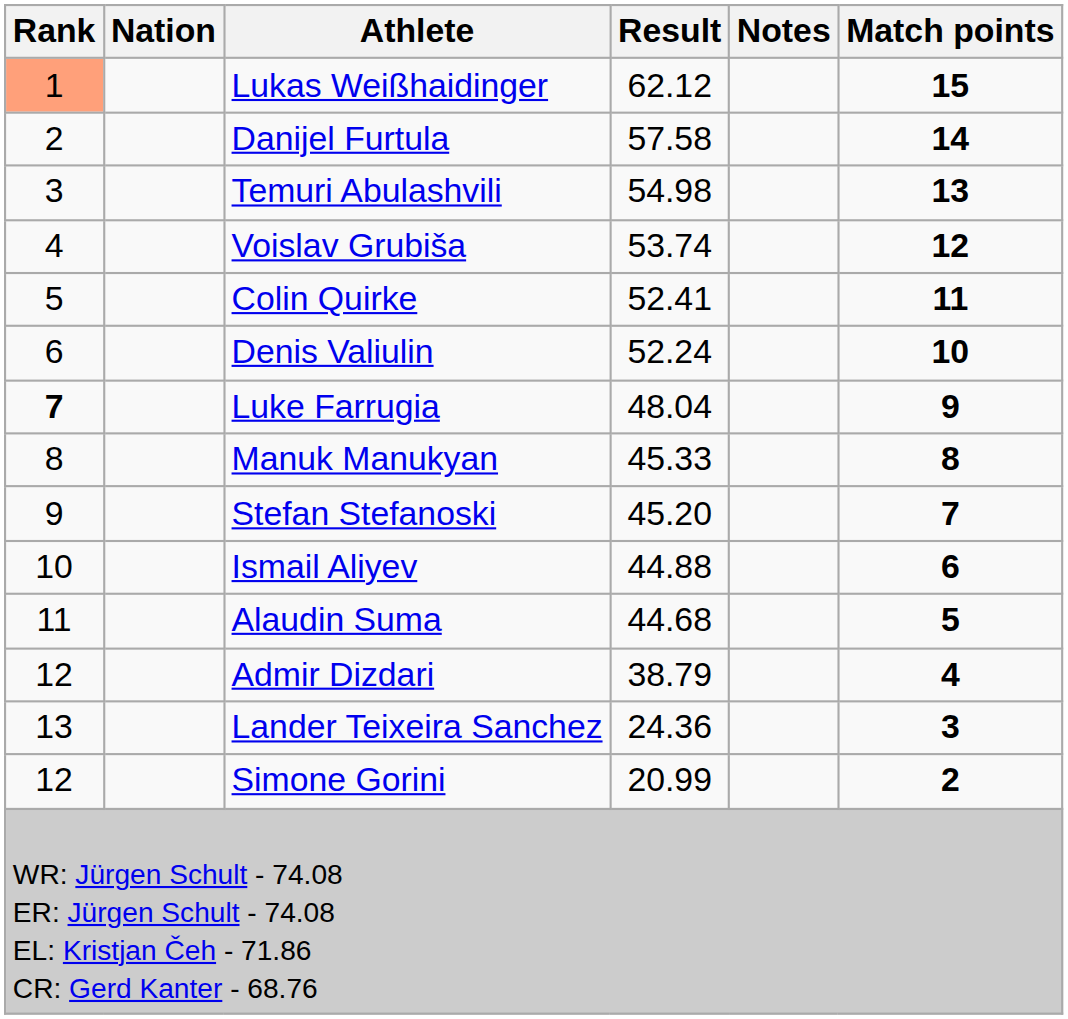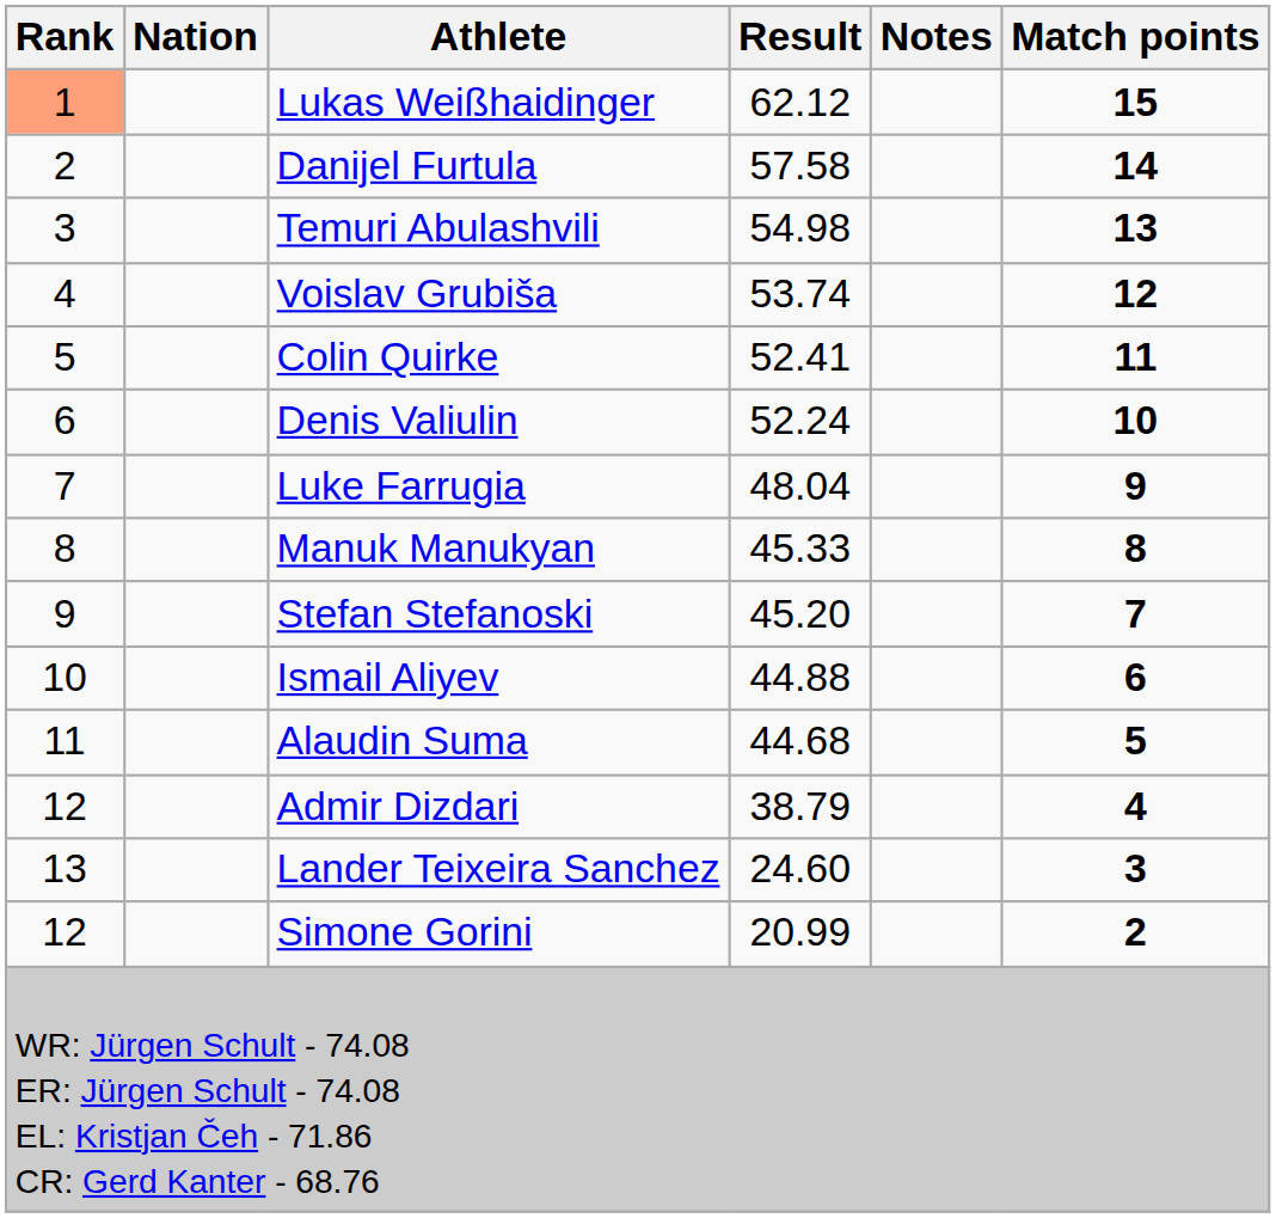Luke Farrugia | Rank: bold -> normal
Lander Teixeira Sanchez | Result: 24.36 -> 24.60
